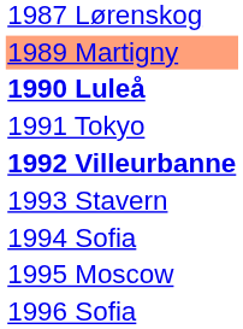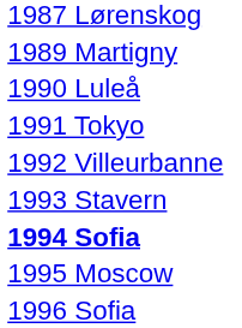1989 Martigny | column 1: lightsalmon background -> no background
1990 Luleå | column 1: bold -> normal
1992 Villeurbanne | column 1: bold -> normal
1994 Sofia | column 1: normal -> bold
